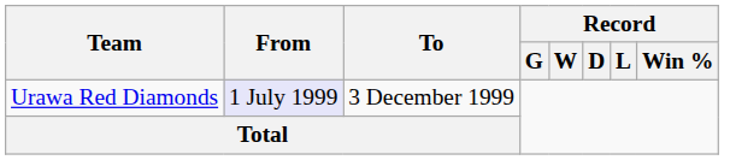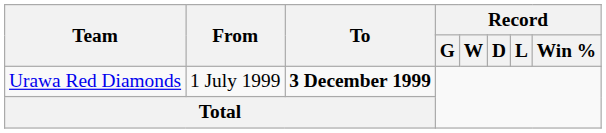Urawa Red Diamonds | From: lavender background -> no background
Urawa Red Diamonds | To: normal -> bold
